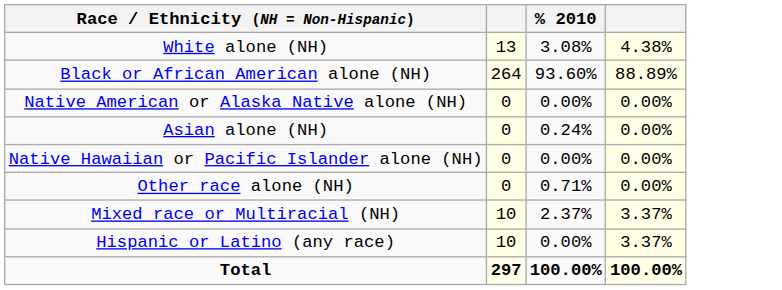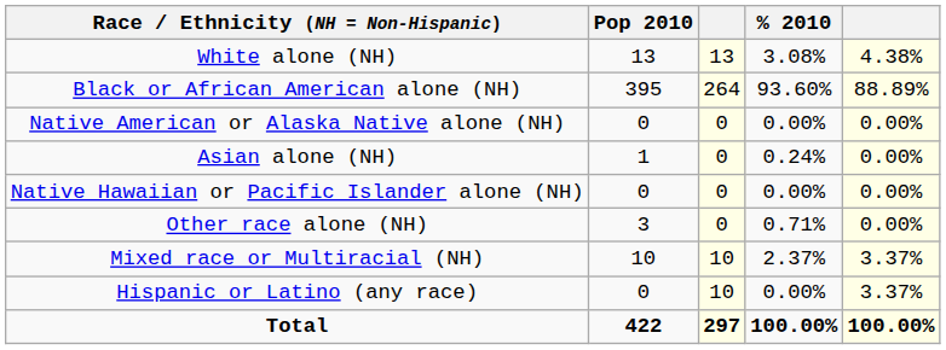+ column: Pop 2010 | 13 | 395 | 0 | 1 | 0 | 3 | 10 | 0 | 422
